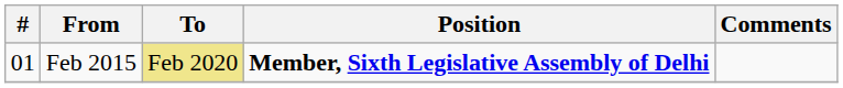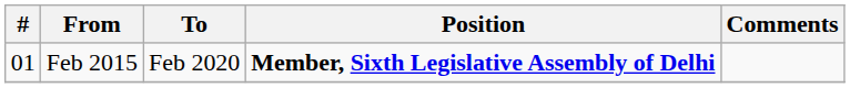Feb 2015 | To: khaki background -> no background
